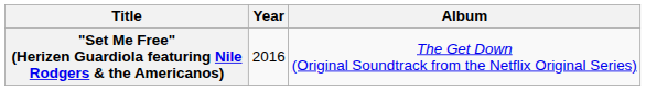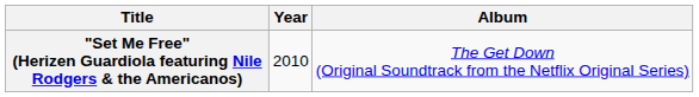row 2 | Year: 2016 -> 2010
